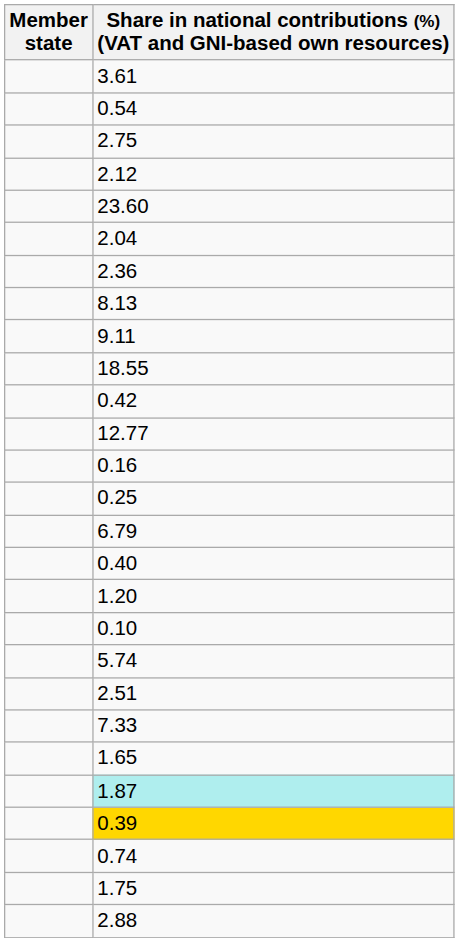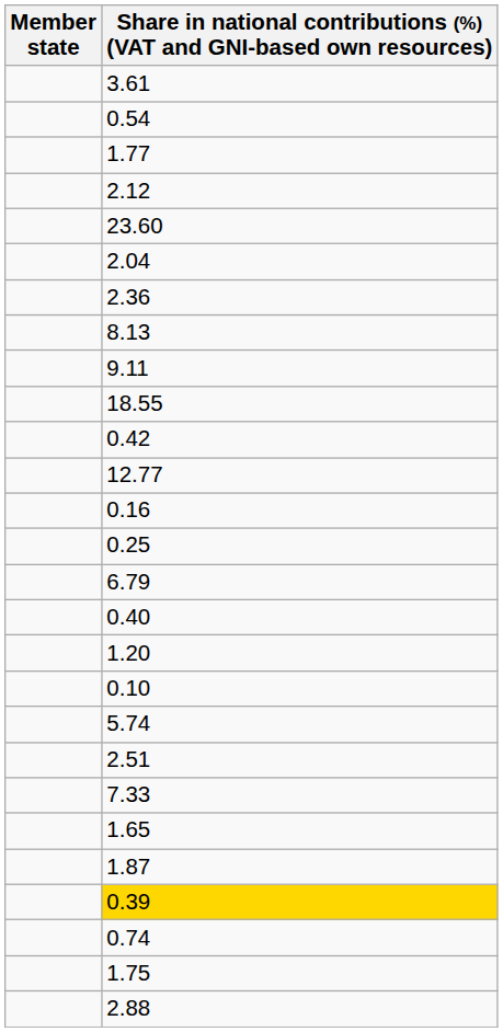row 4 | column 2: 2.75 -> 1.77
row 24 | column 2: paleturquoise background -> no background
